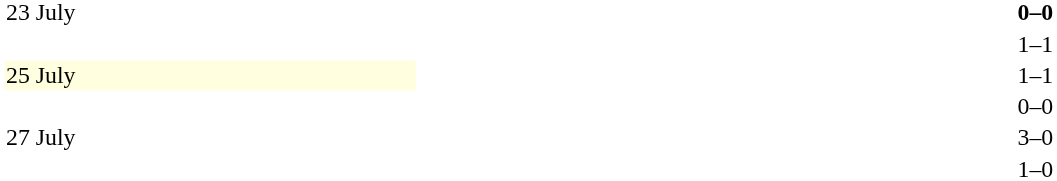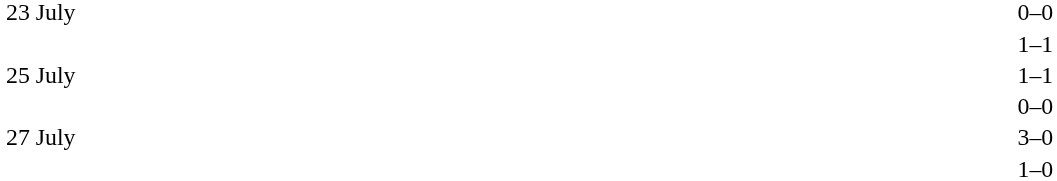23 July | column 2: bold -> normal
25 July | column 1: lightyellow background -> no background
